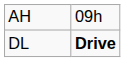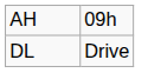DL | column 2: bold -> normal
